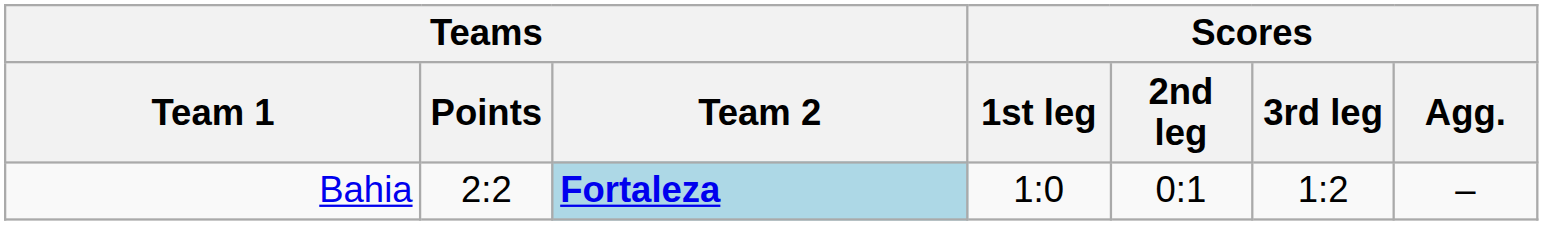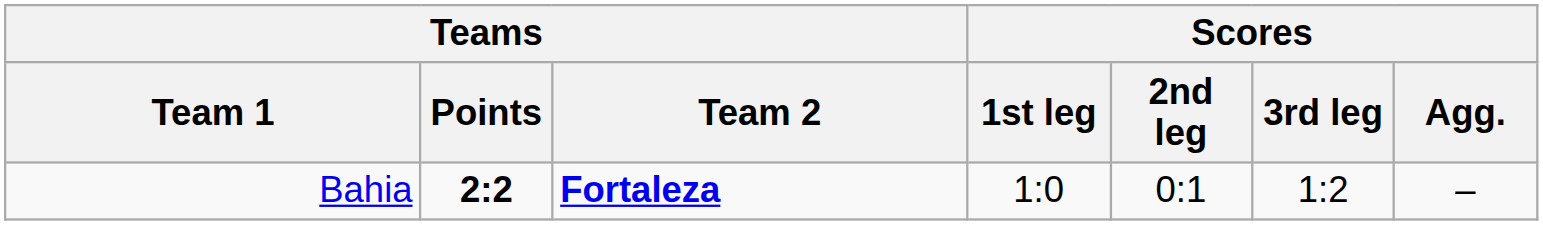Bahia | Teams / Points: normal -> bold
Bahia | Teams / Team 2: lightblue background -> no background
